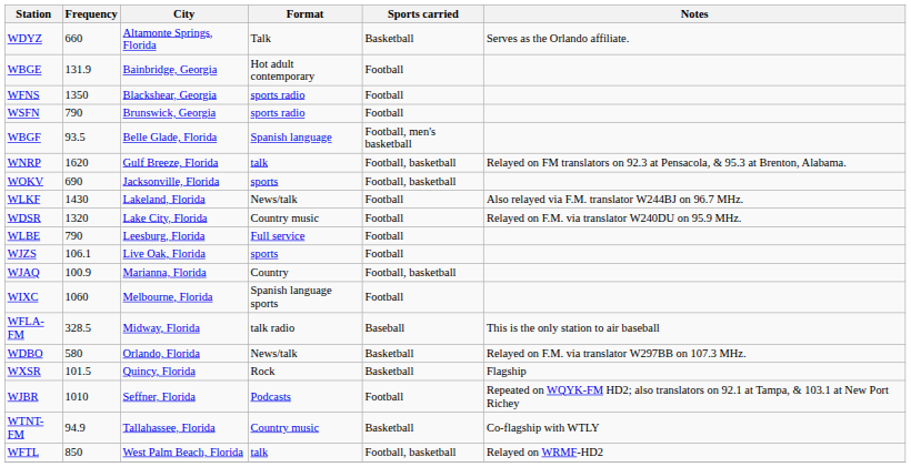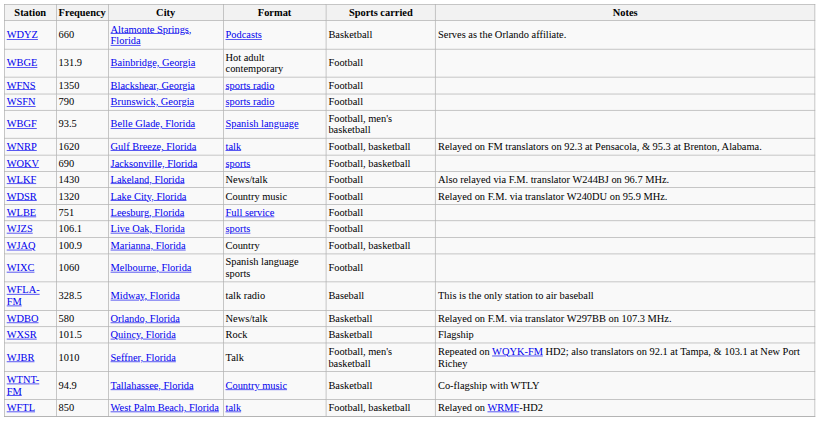WDYZ | Format: Talk -> Podcasts
WLBE | Frequency: 790 -> 751
WJBR | Format: Podcasts -> Talk
WJBR | Sports carried: Football -> Football, men's basketball
